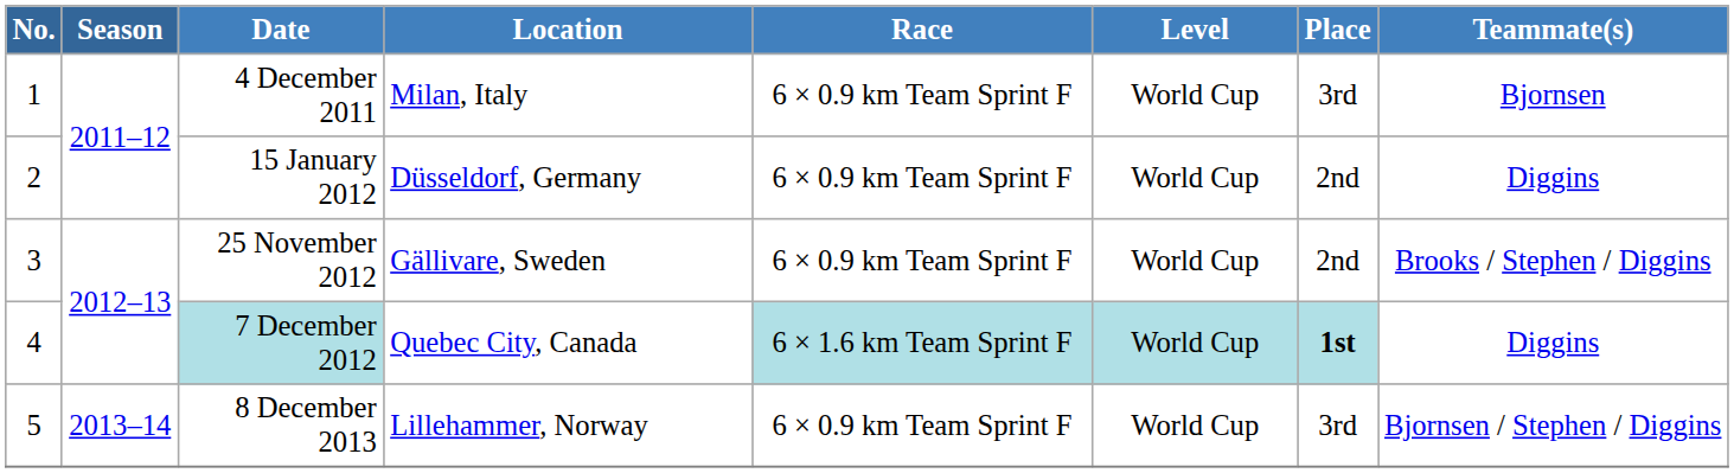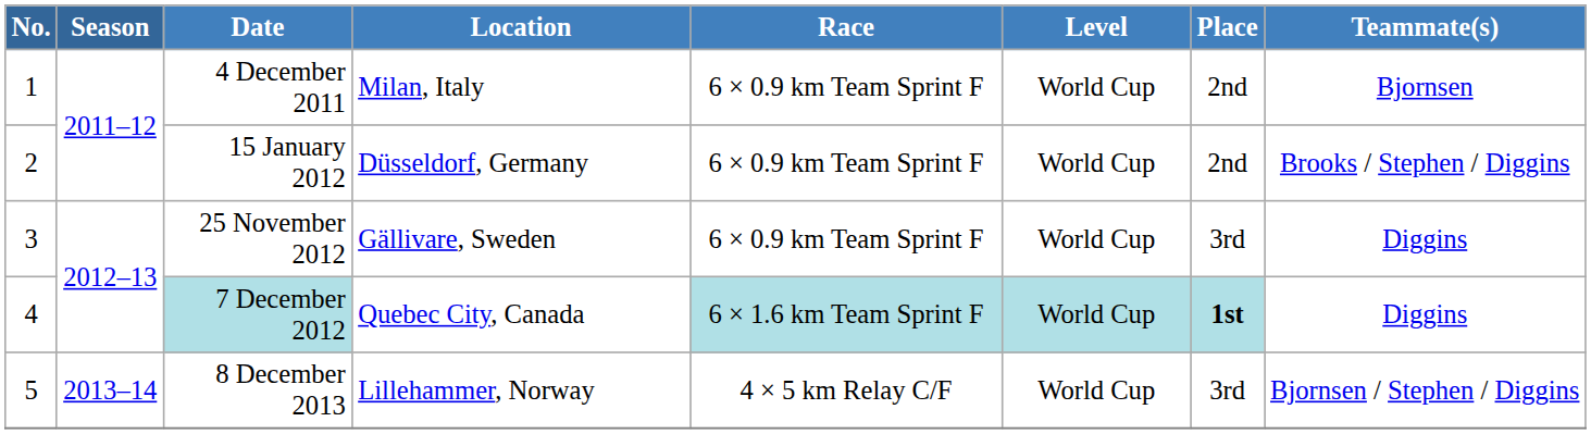4 December 2011 | Place: 3rd -> 2nd
15 January 2012 | Teammate(s): Diggins -> Brooks / Stephen / Diggins
25 November 2012 | Place: 2nd -> 3rd
25 November 2012 | Teammate(s): Brooks / Stephen / Diggins -> Diggins
8 December 2013 | Race: 6 × 0.9 km Team Sprint F -> 4 × 5 km Relay C/F
